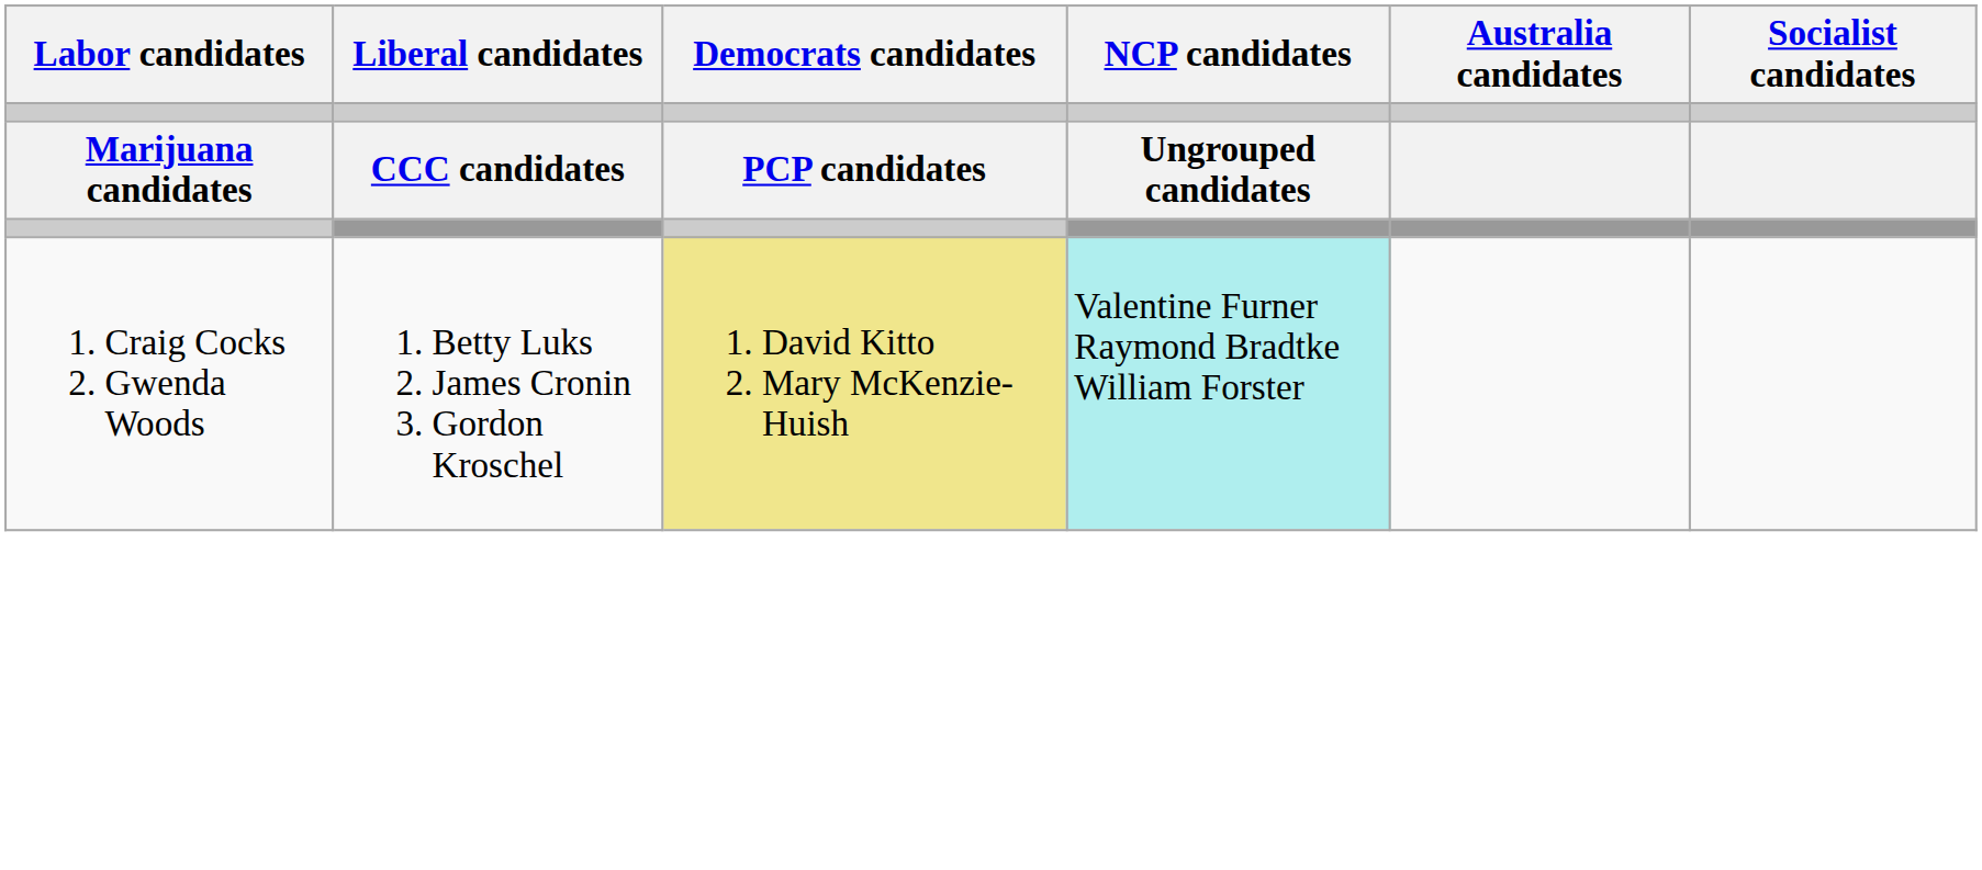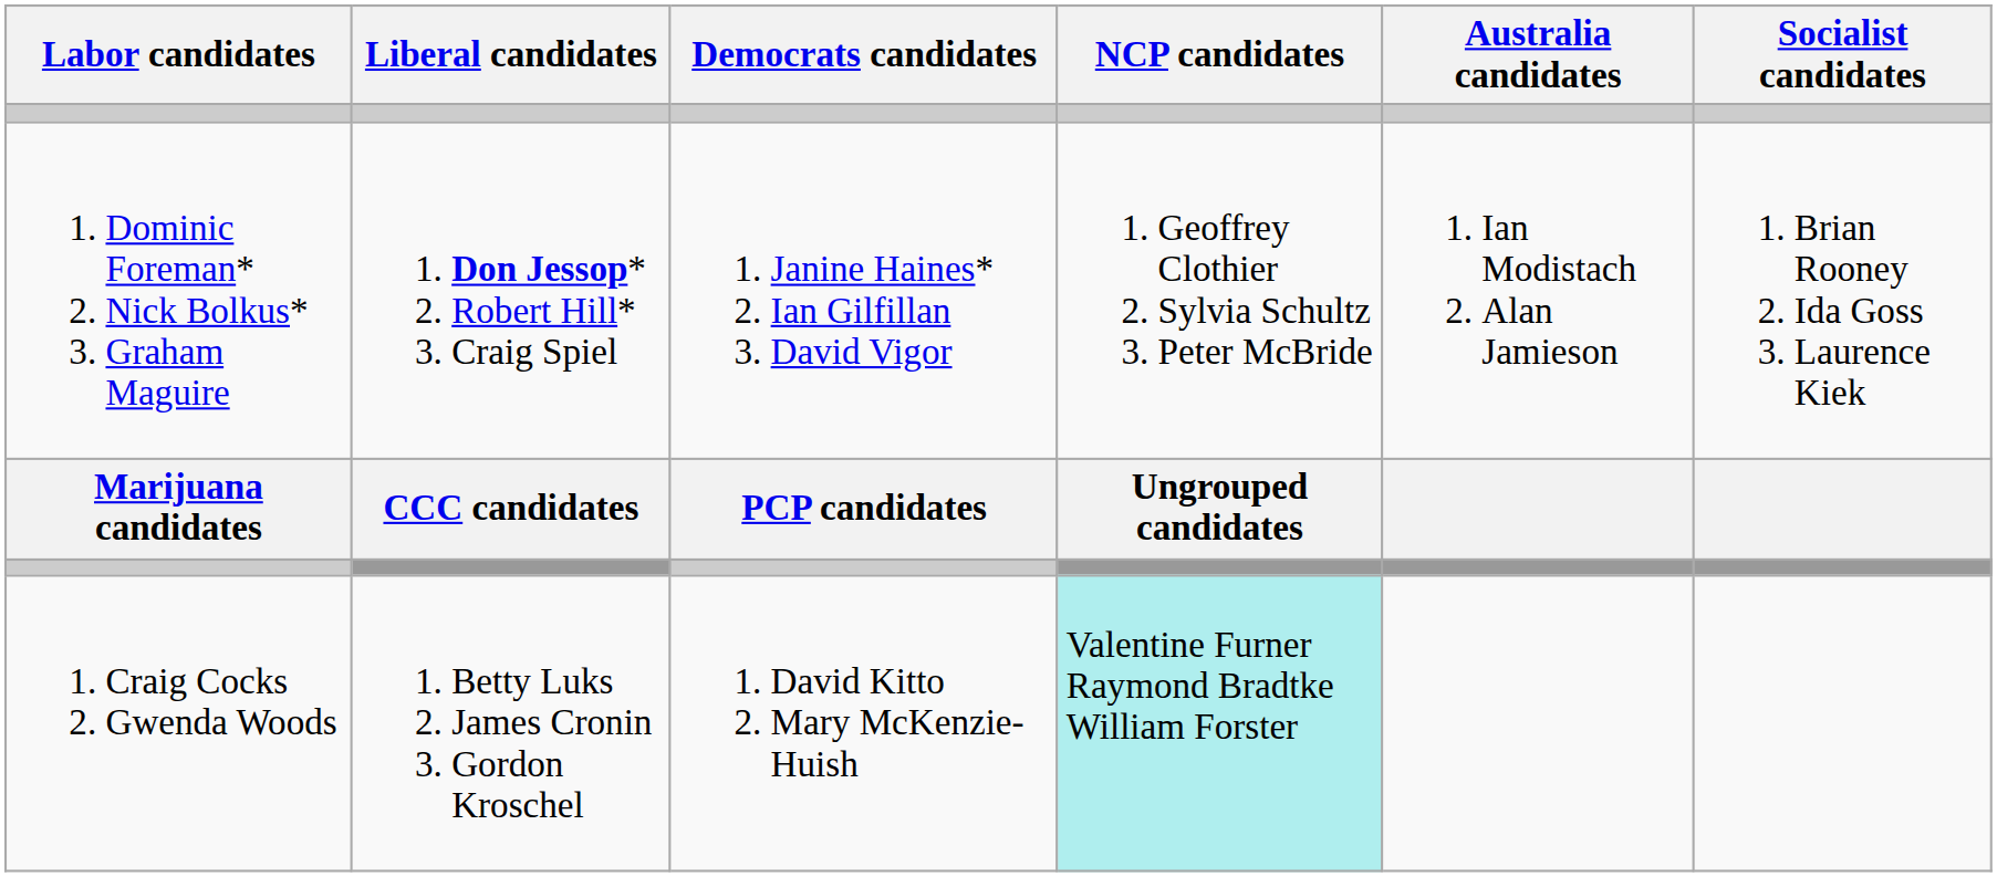+ row: Dominic Foreman* Nick Bolkus* Graham Maguire | Don Jessop* Robert Hill* Craig Spiel | Janine Haines* Ian Gilfillan David Vigor | Geoffrey Clothier Sylvia Schultz Peter McBride | Ian Modistach Alan Jamieson | Brian Rooney Ida Goss Laurence Kiek
Craig Cocks Gwenda Woods | Democrats candidates: khaki background -> no background
